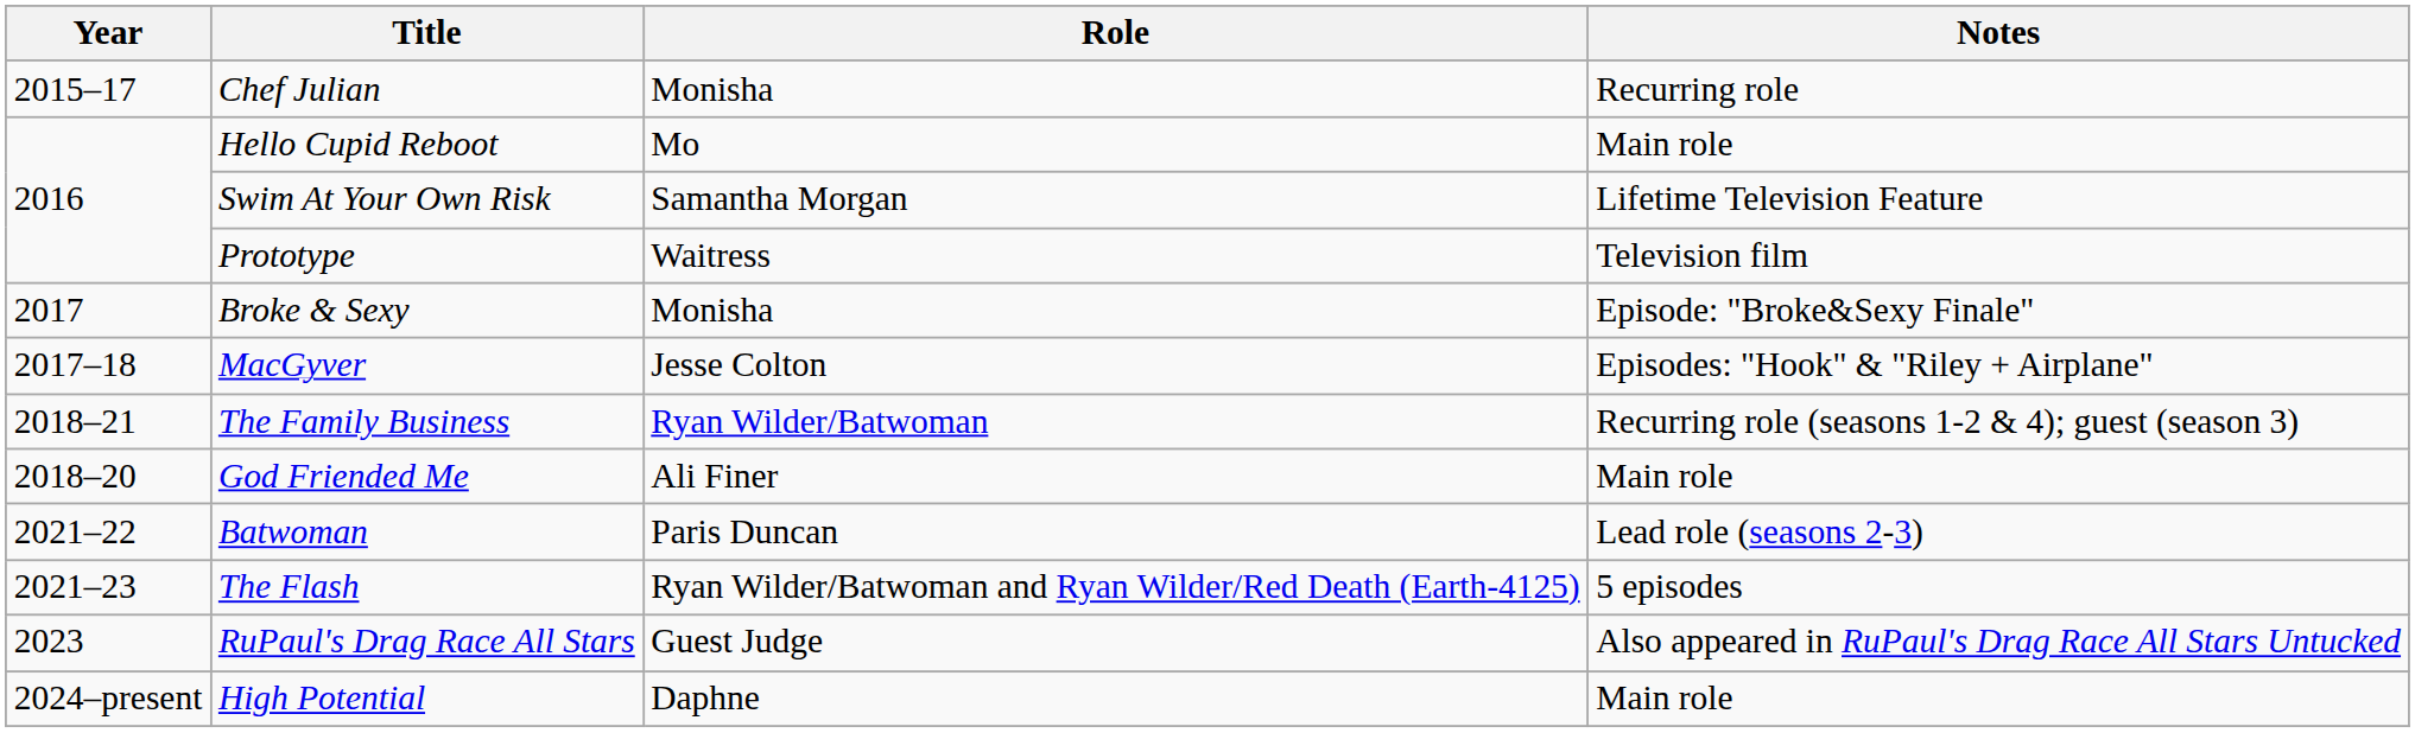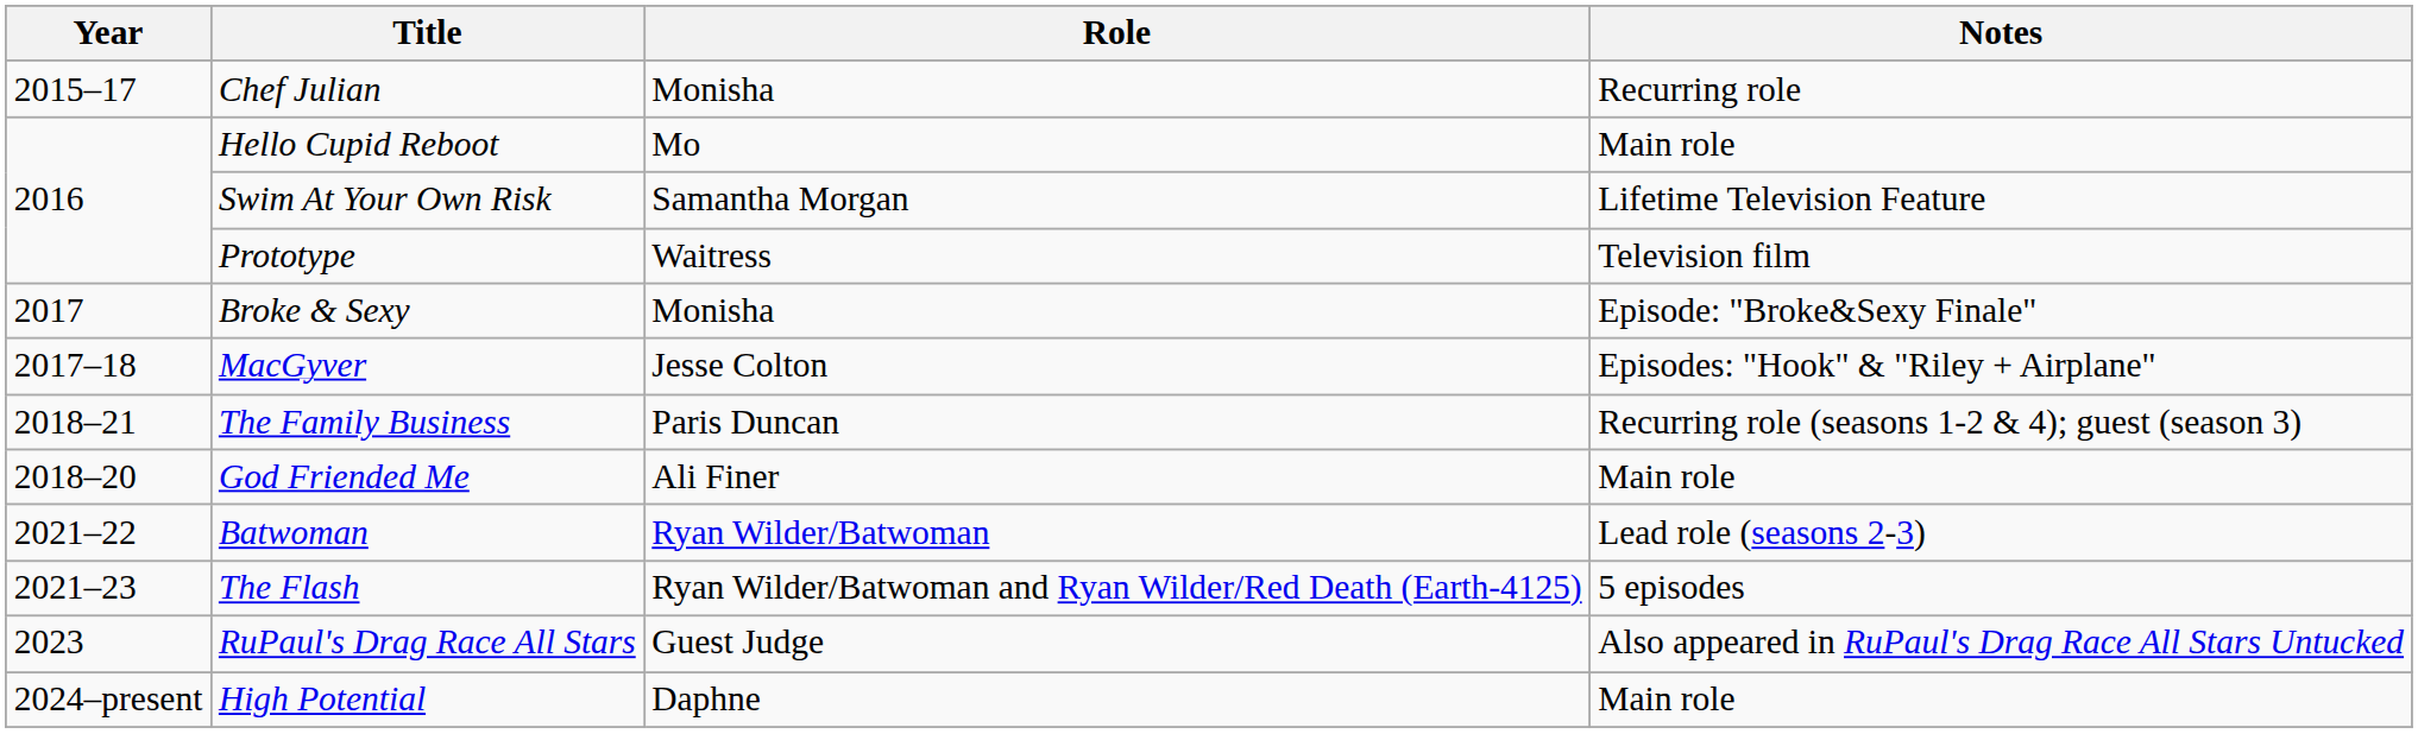The Family Business | Role: Ryan Wilder/Batwoman -> Paris Duncan
Batwoman | Role: Paris Duncan -> Ryan Wilder/Batwoman
